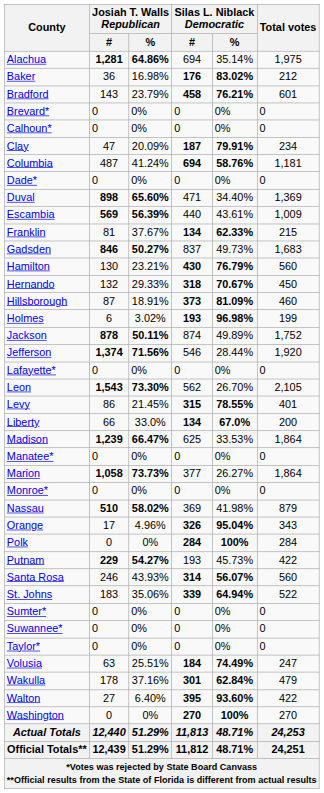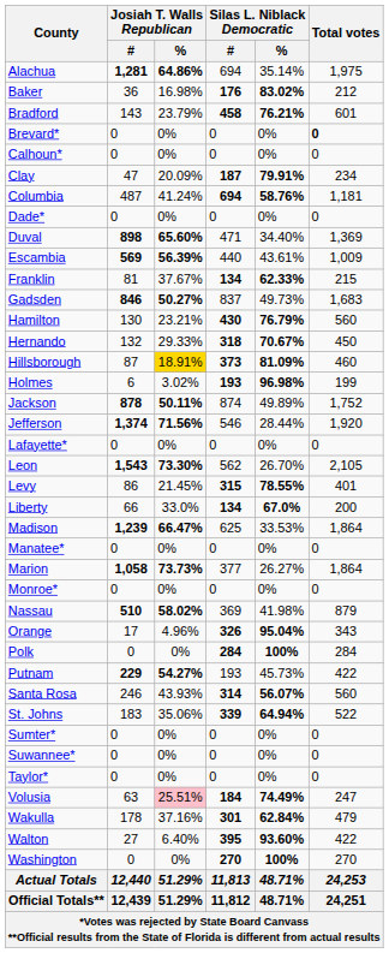Brevard* | Total votes: normal -> bold
Hillsborough | Josiah T. Walls Republican / %: no background -> gold background
Volusia | Josiah T. Walls Republican / %: no background -> pink background
